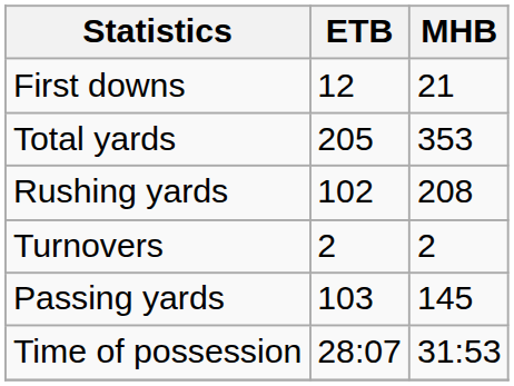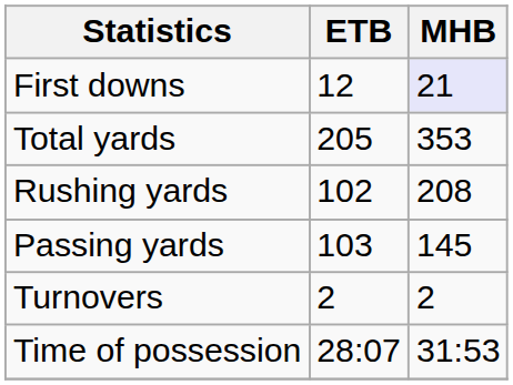First downs | MHB: no background -> lavender background
rows swapped: Passing yards <-> Turnovers
